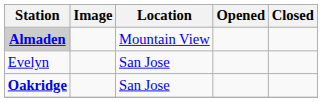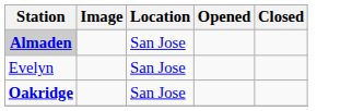Almaden | Location: Mountain View -> San Jose
